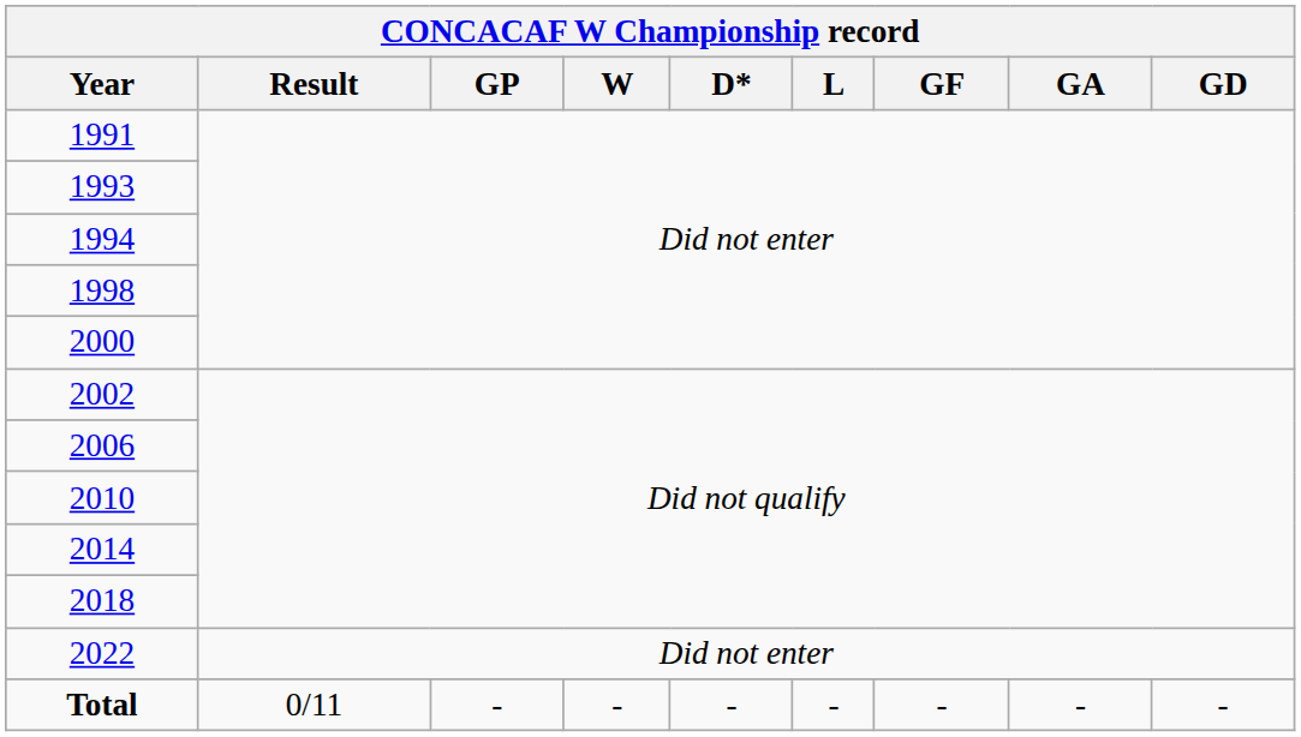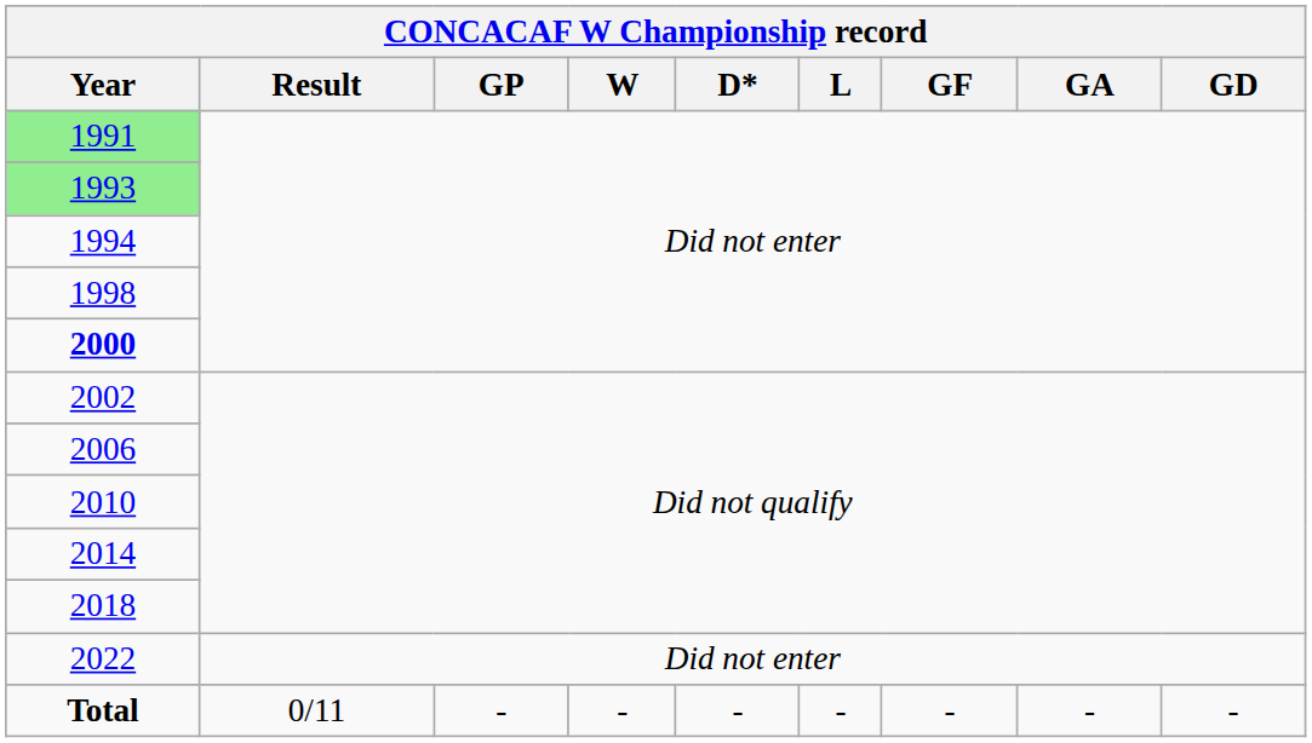1991 | Year: no background -> lightgreen background
1993 | Year: no background -> lightgreen background
2000 | Year: normal -> bold
